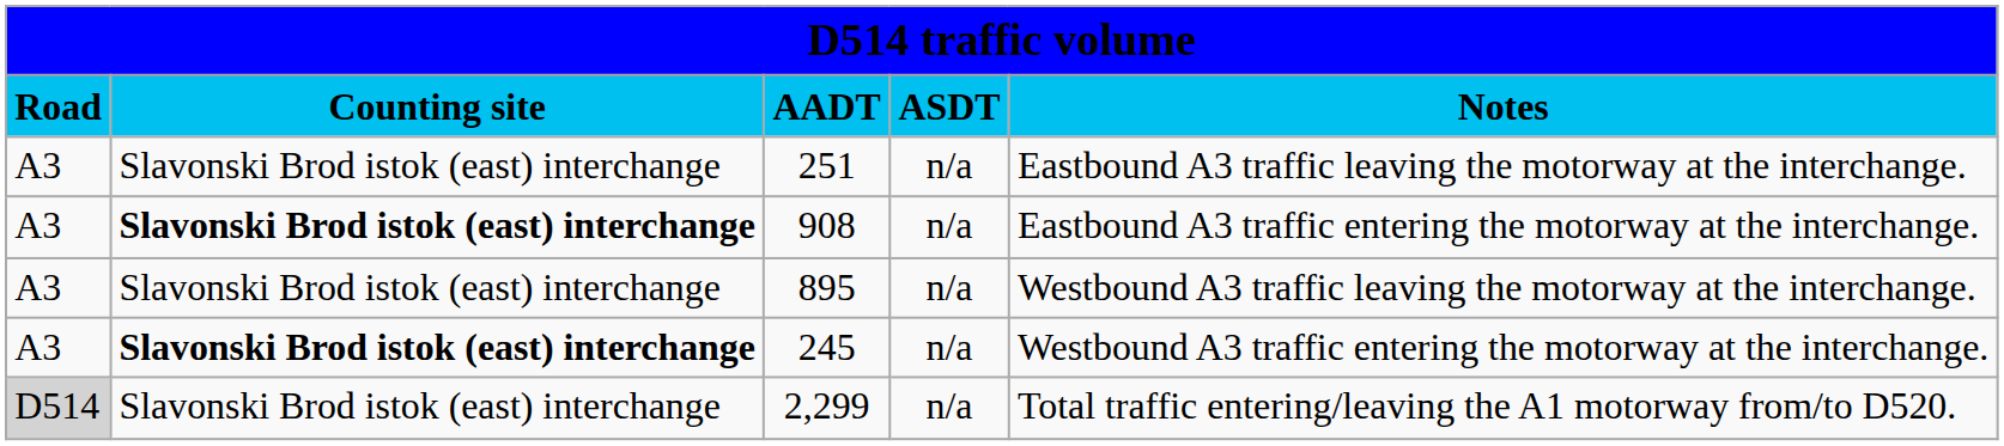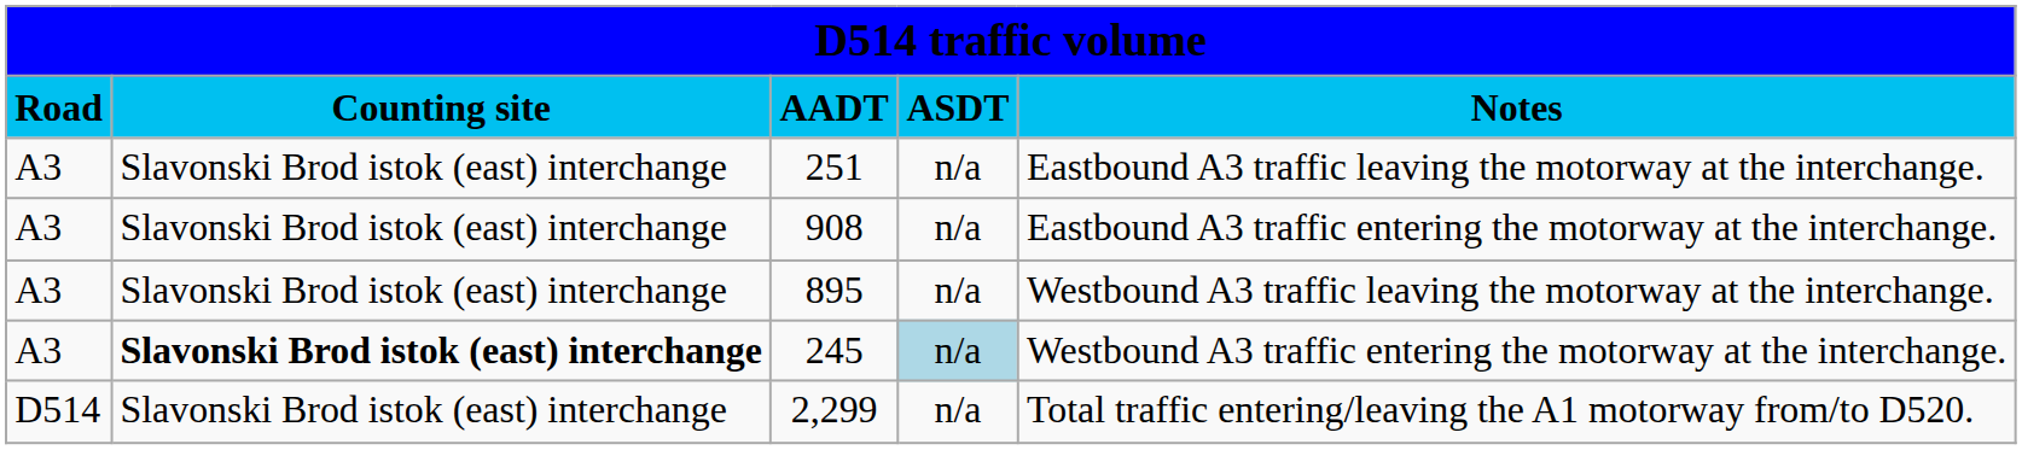908 | column 2: bold -> normal
245 | column 4: no background -> lightblue background
2,299 | column 1: lightgrey background -> no background
